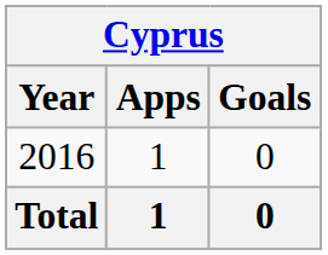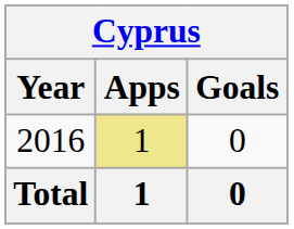2016 | Apps: no background -> khaki background
